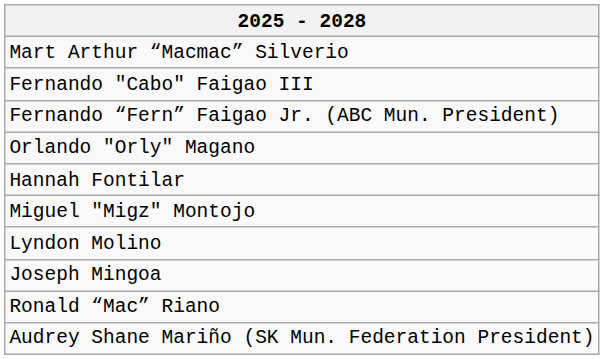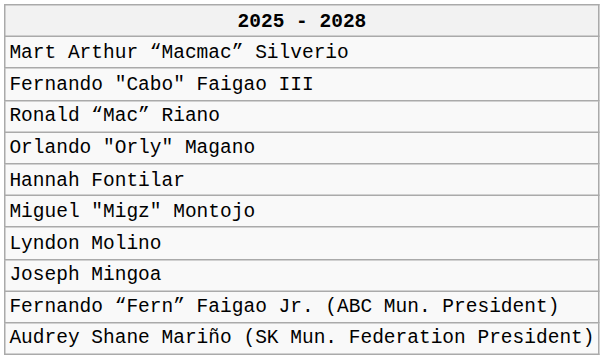row 4 | column 1: Fernando “Fern” Faigao Jr. (ABC Mun. President) -> Ronald “Mac” Riano
row 10 | column 1: Ronald “Mac” Riano -> Fernando “Fern” Faigao Jr. (ABC Mun. President)
